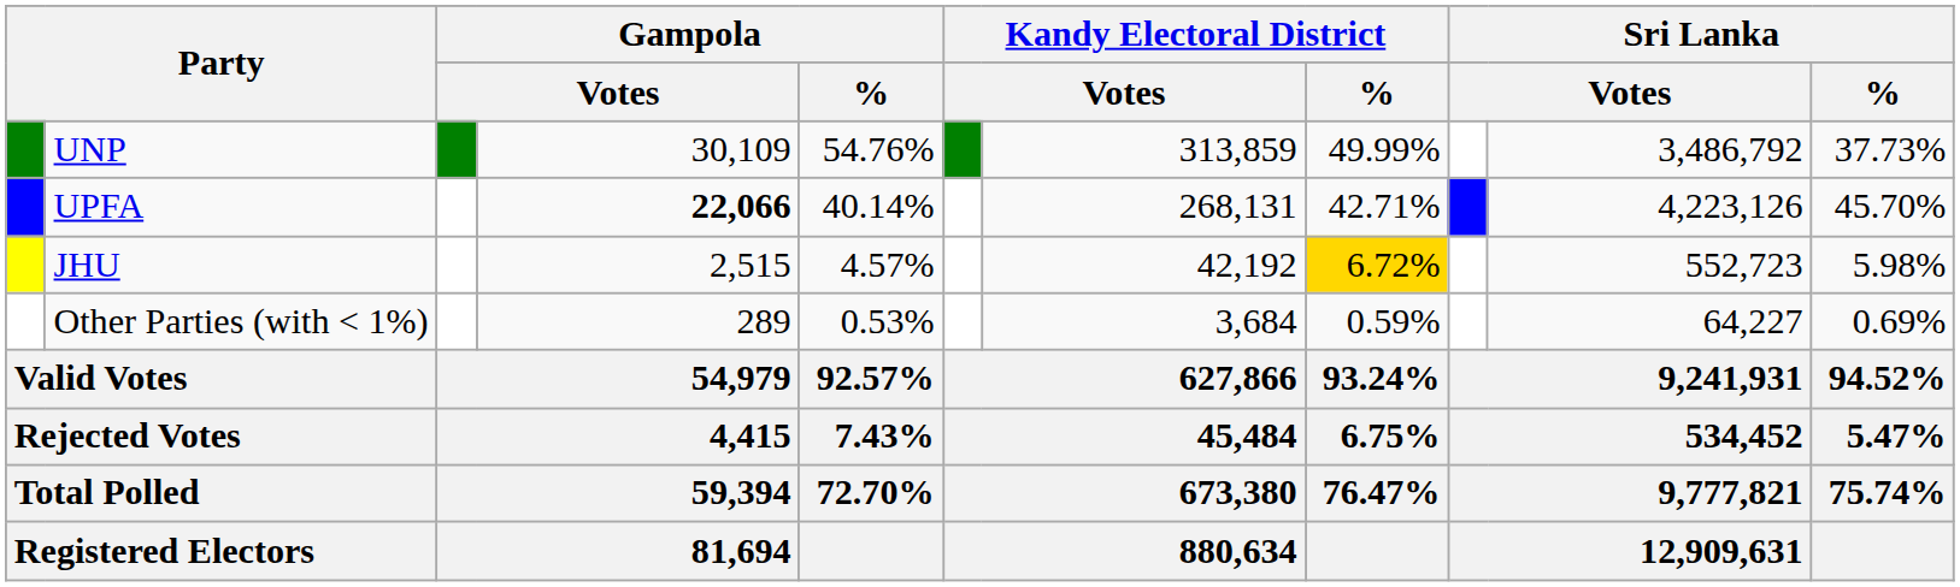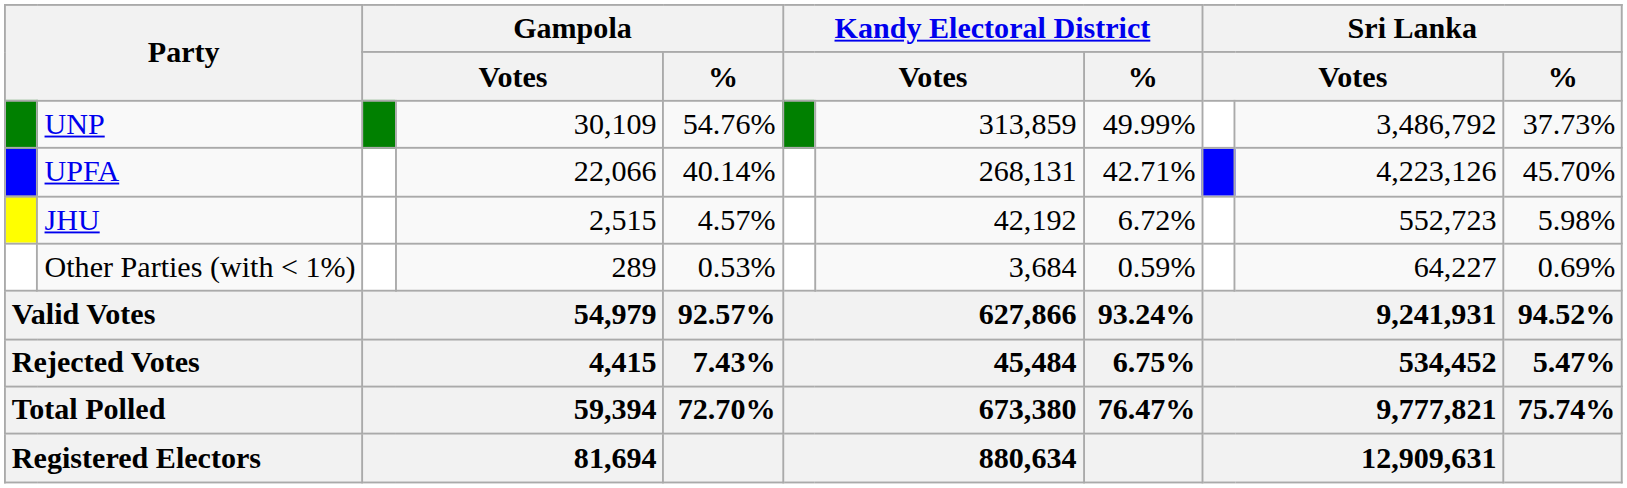UPFA | column 4: bold -> normal
JHU | Kandy Electoral District / %: gold background -> no background
